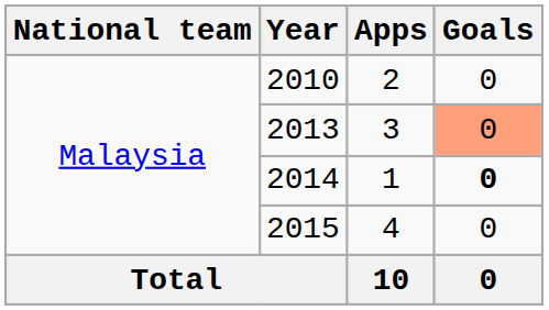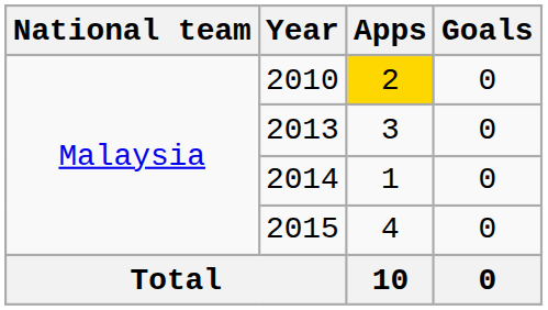2010 | Apps: no background -> gold background
2013 | Goals: lightsalmon background -> no background
2014 | Goals: bold -> normal
